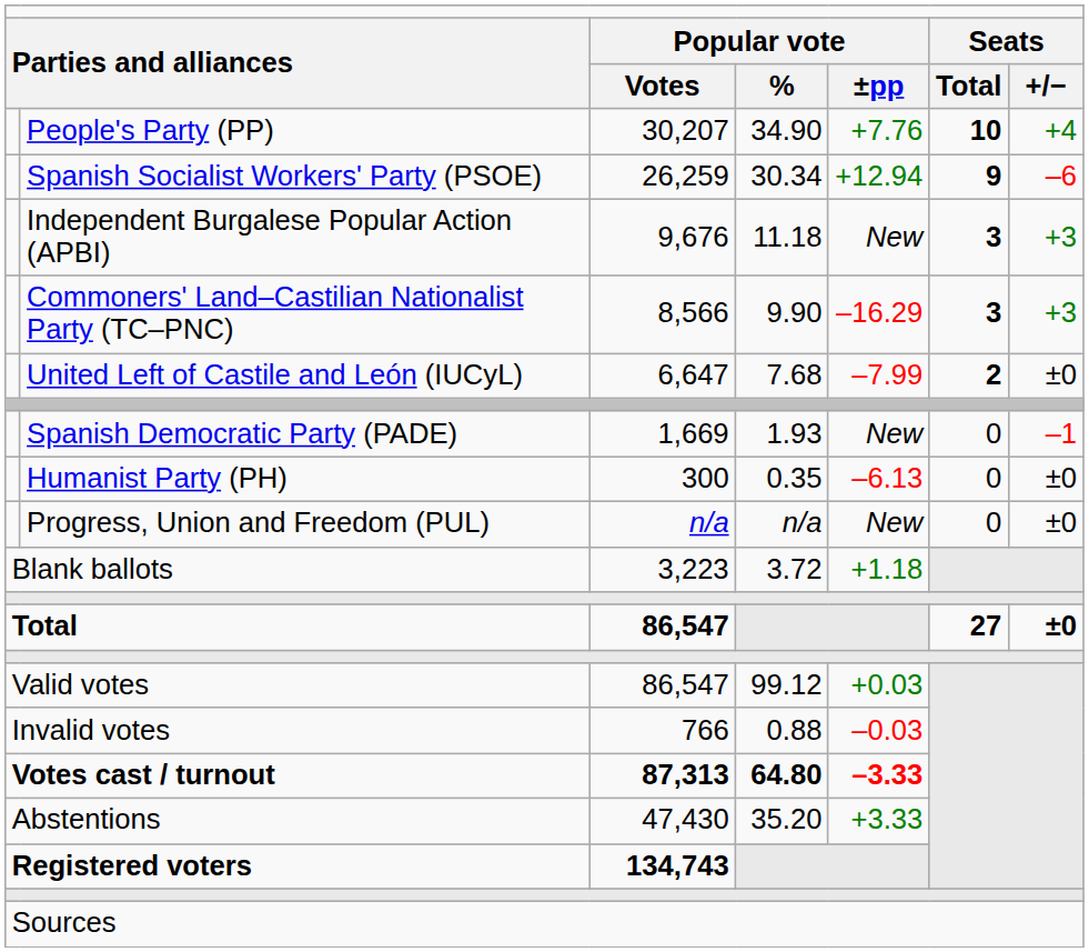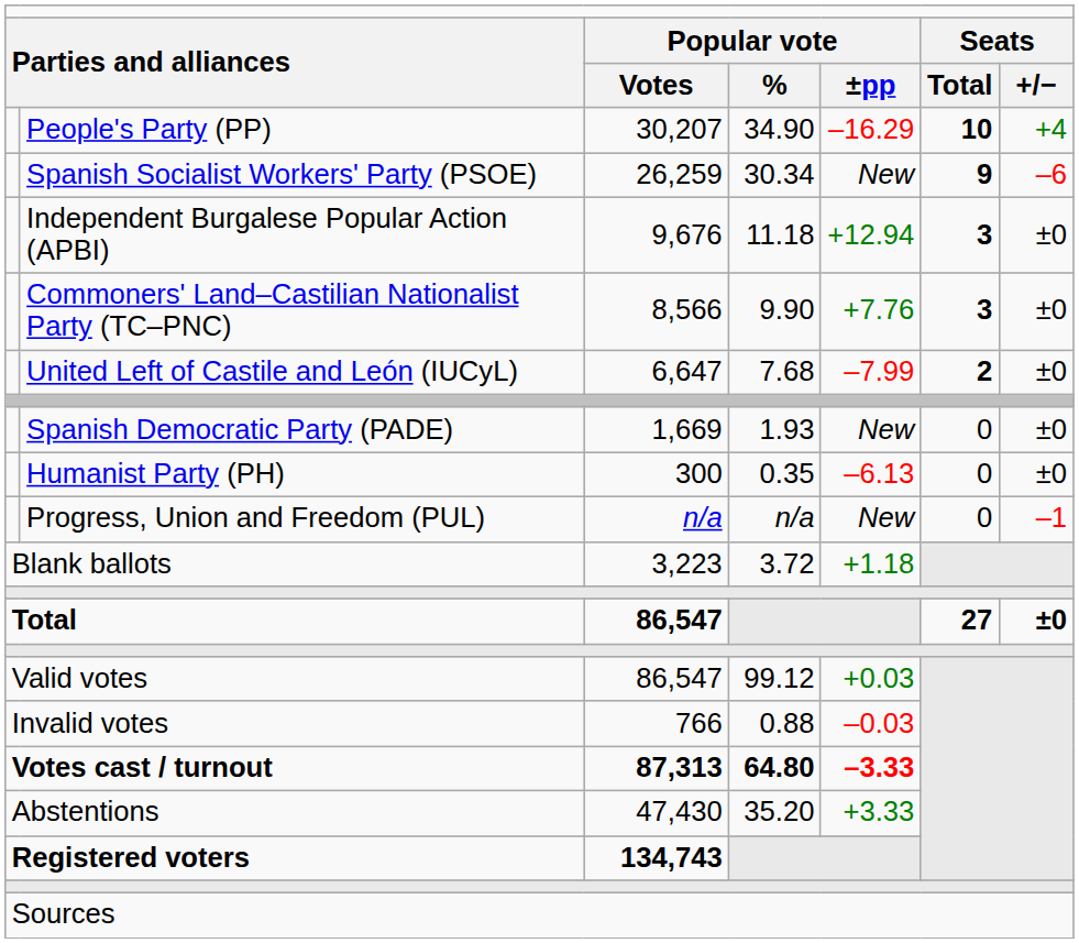People's Party (PP) | column 5: +7.76 -> –16.29
Spanish Socialist Workers' Party (PSOE) | column 5: +12.94 -> New
Independent Burgalese Popular Action (APBI) | column 5: New -> +12.94
Independent Burgalese Popular Action (APBI) | column 7: +3 -> ±0
Commoners' Land–Castilian Nationalist Party (TC–PNC) | column 5: –16.29 -> +7.76
Commoners' Land–Castilian Nationalist Party (TC–PNC) | column 7: +3 -> ±0
Spanish Democratic Party (PADE) | column 7: –1 -> ±0
Progress, Union and Freedom (PUL) | column 7: ±0 -> –1
